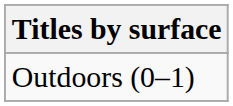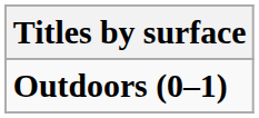row 2 | column 1: normal -> bold
